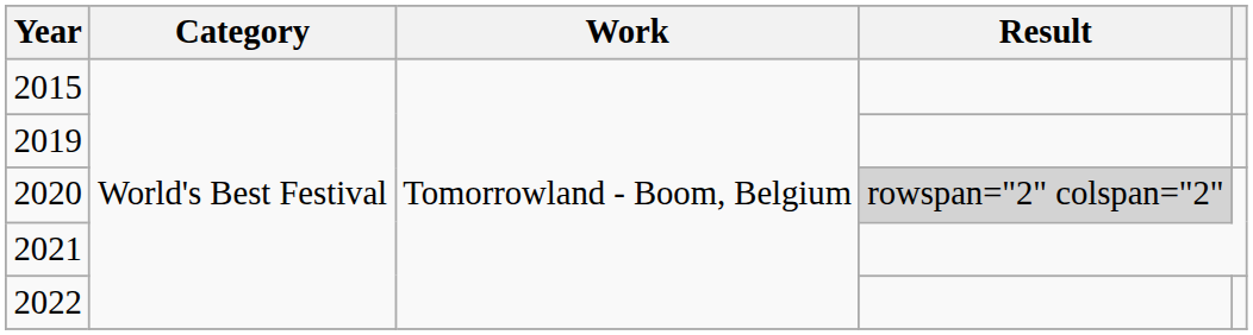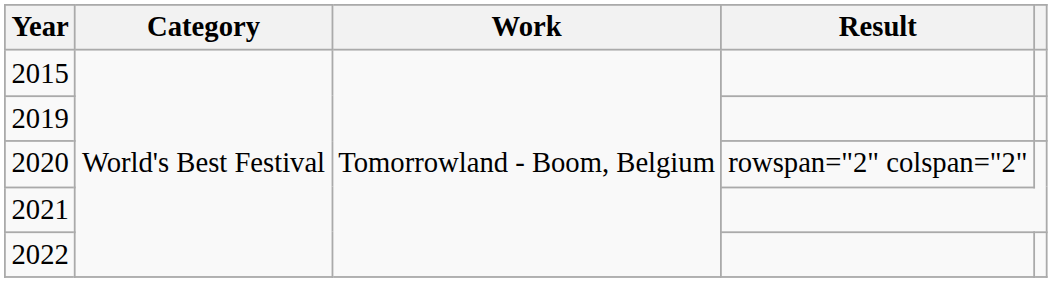2020 | Result: lightgrey background -> no background
